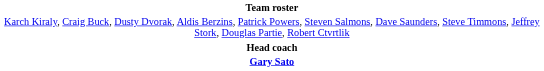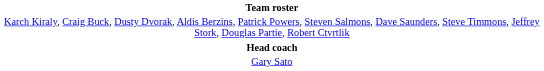row 4 | column 1: bold -> normal
